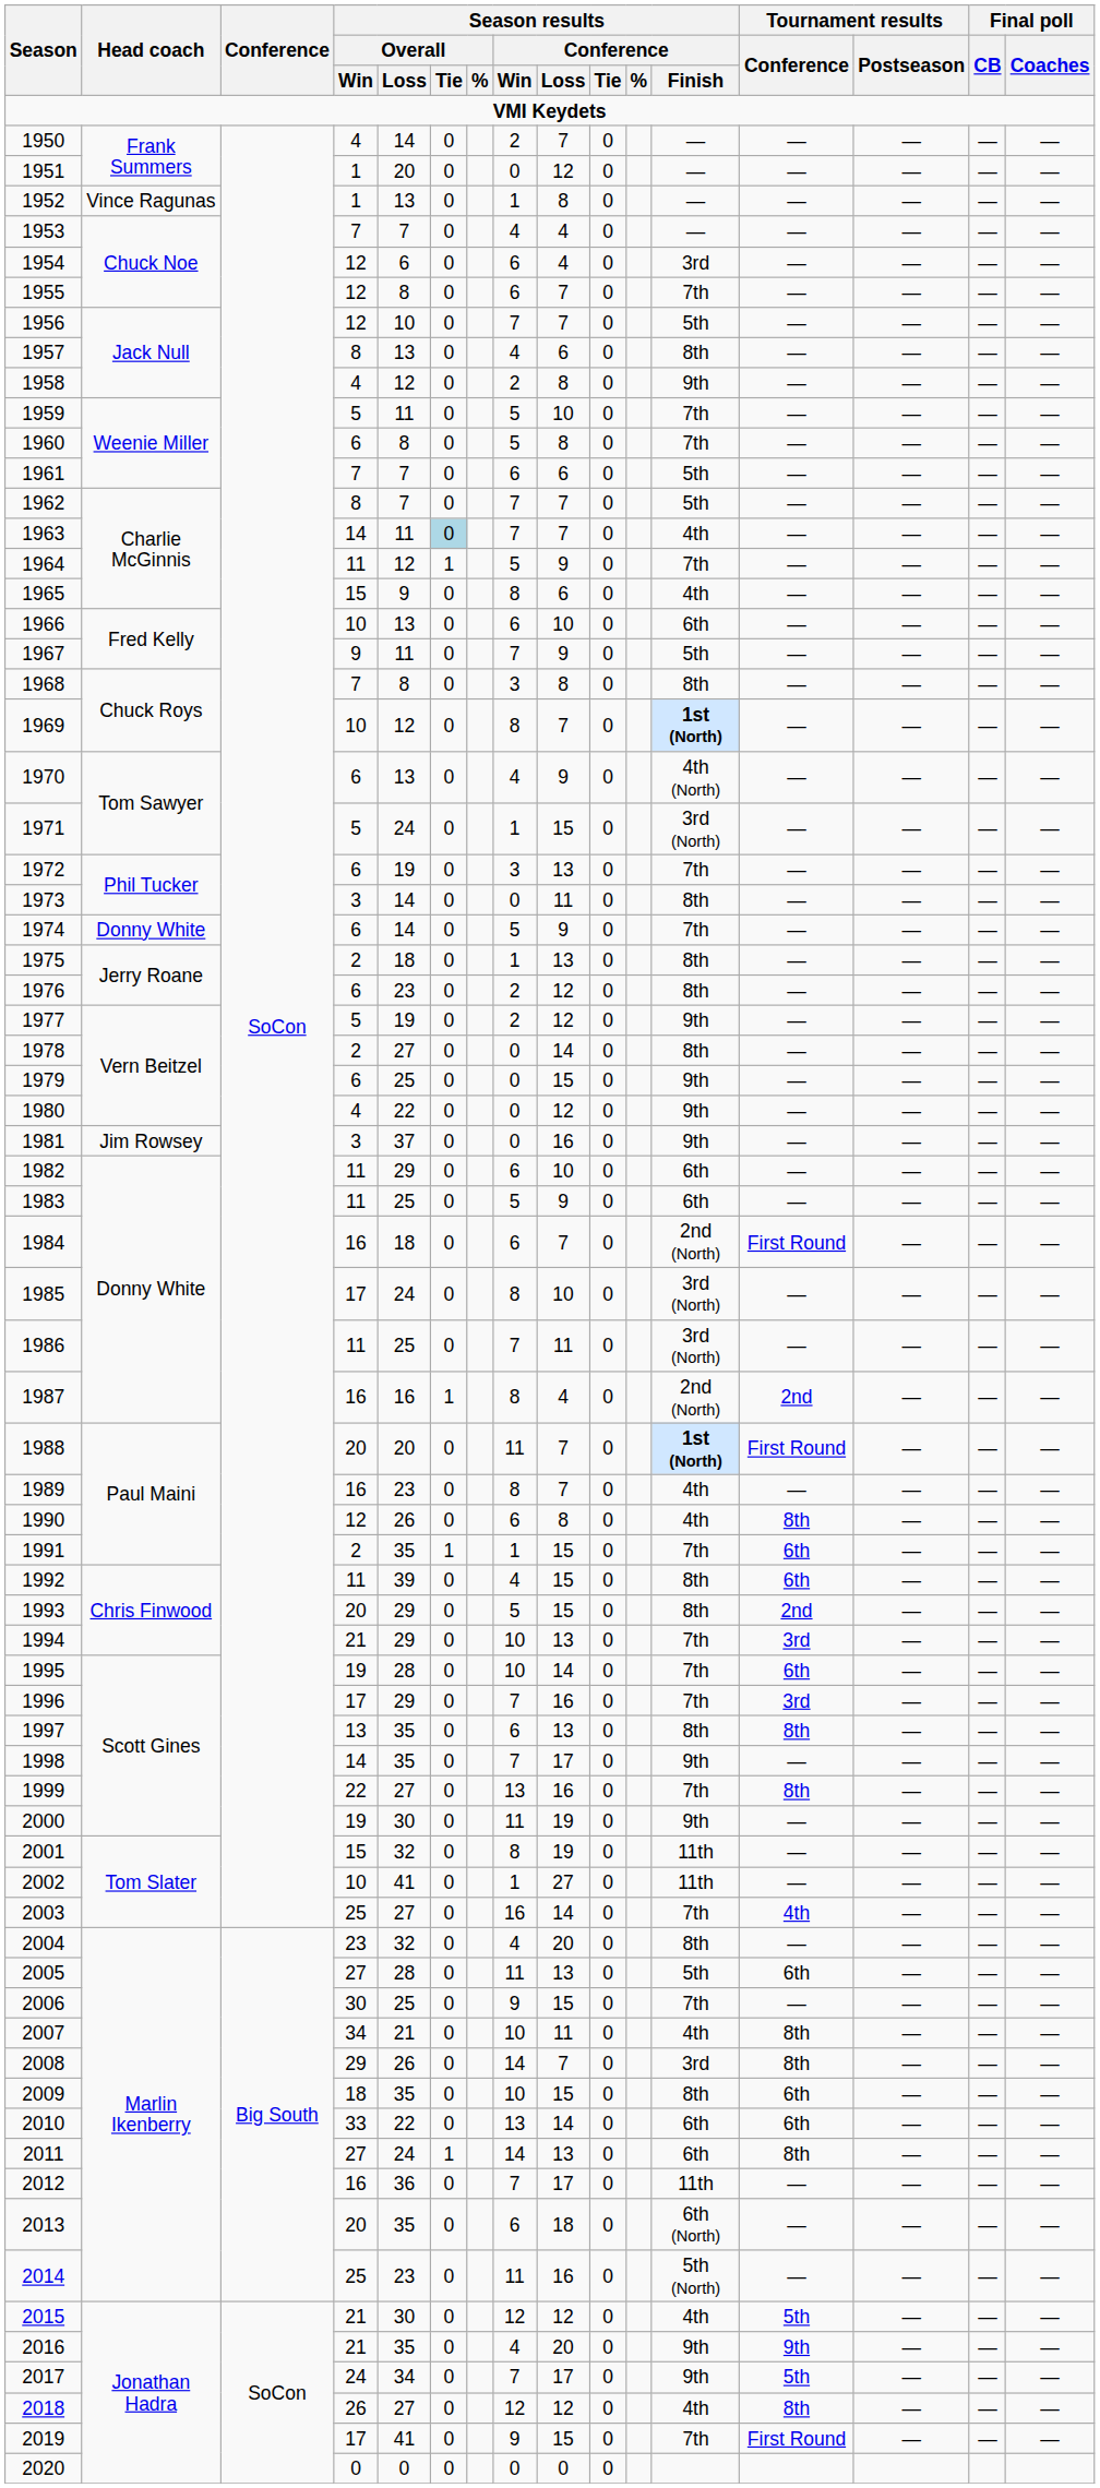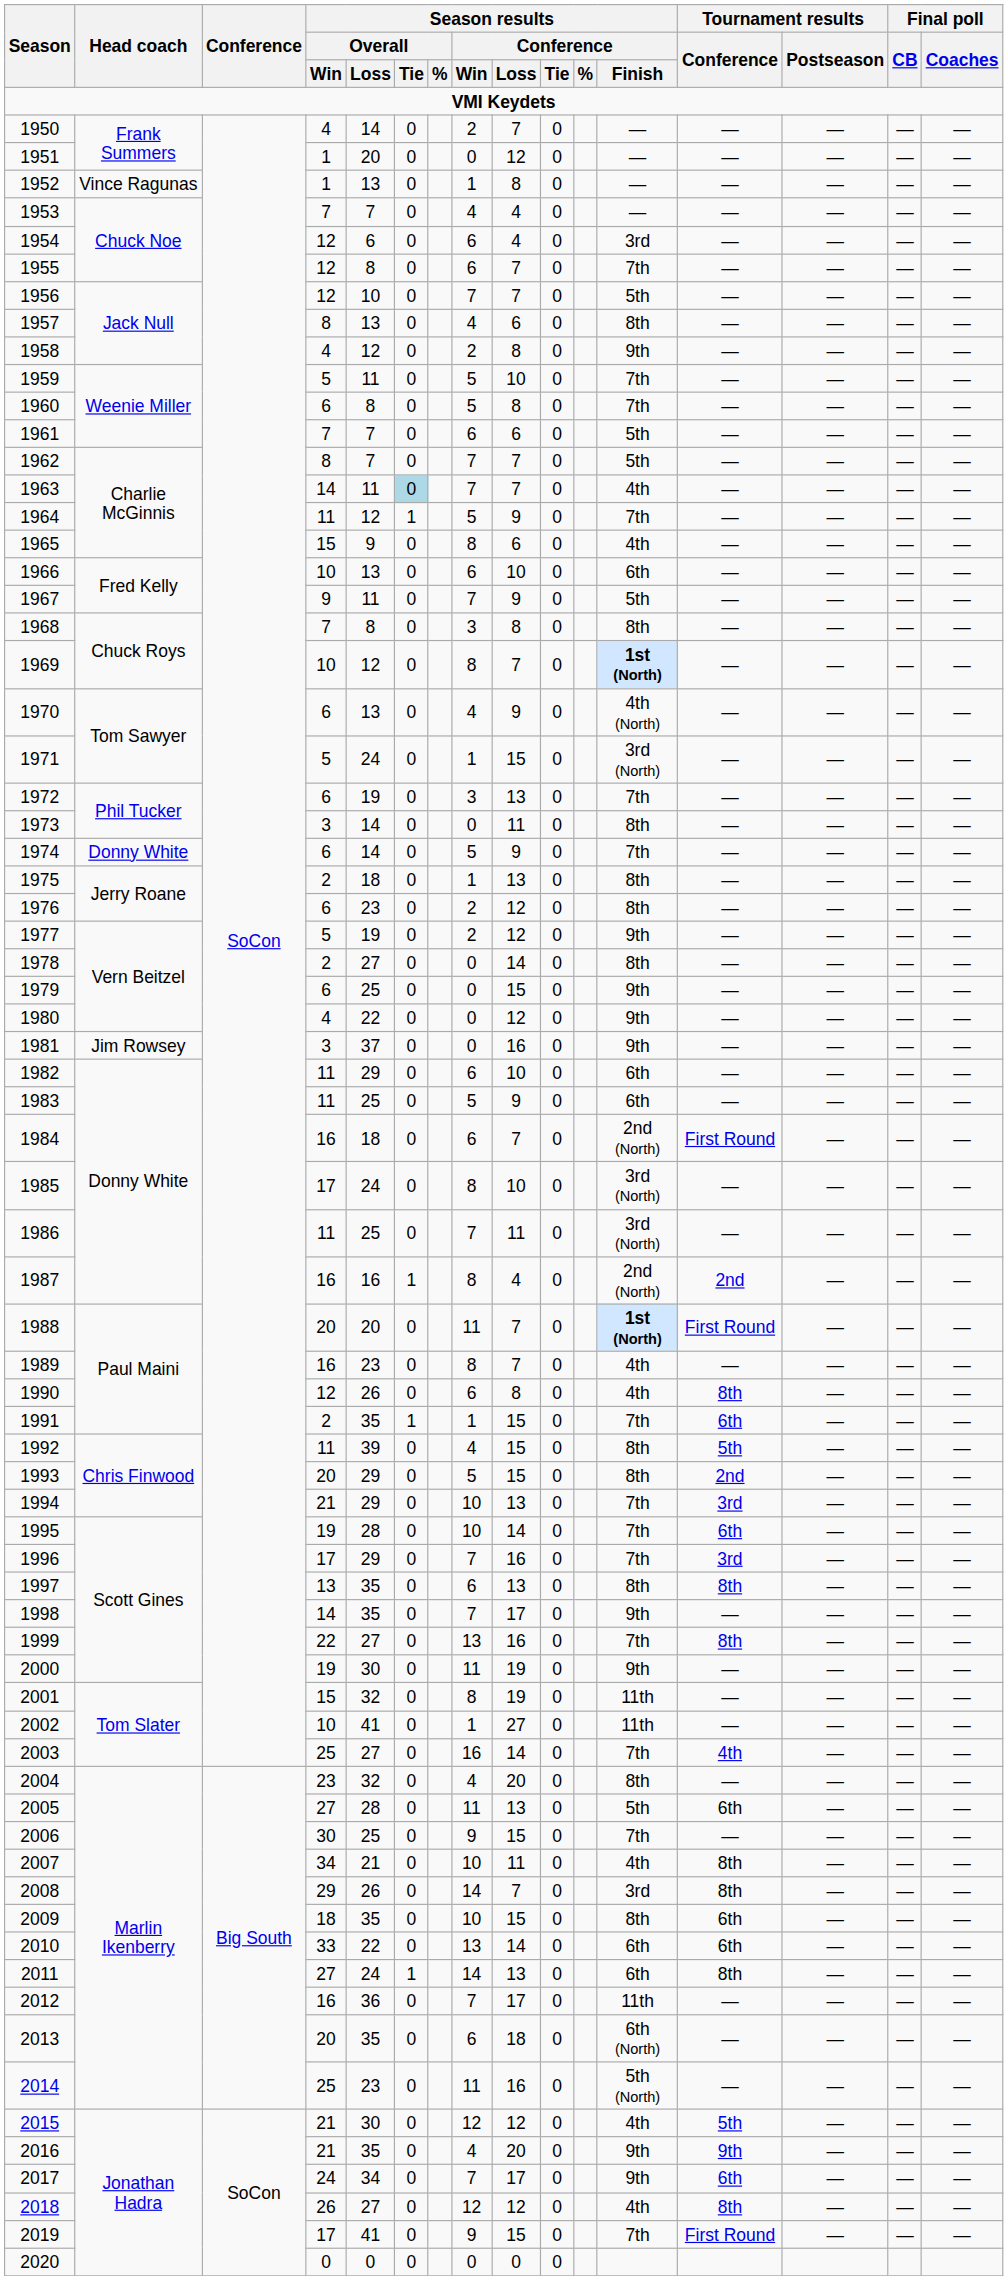1992 | Tournament results / Conference: 6th -> 5th
2017 | Tournament results / Conference: 5th -> 6th
